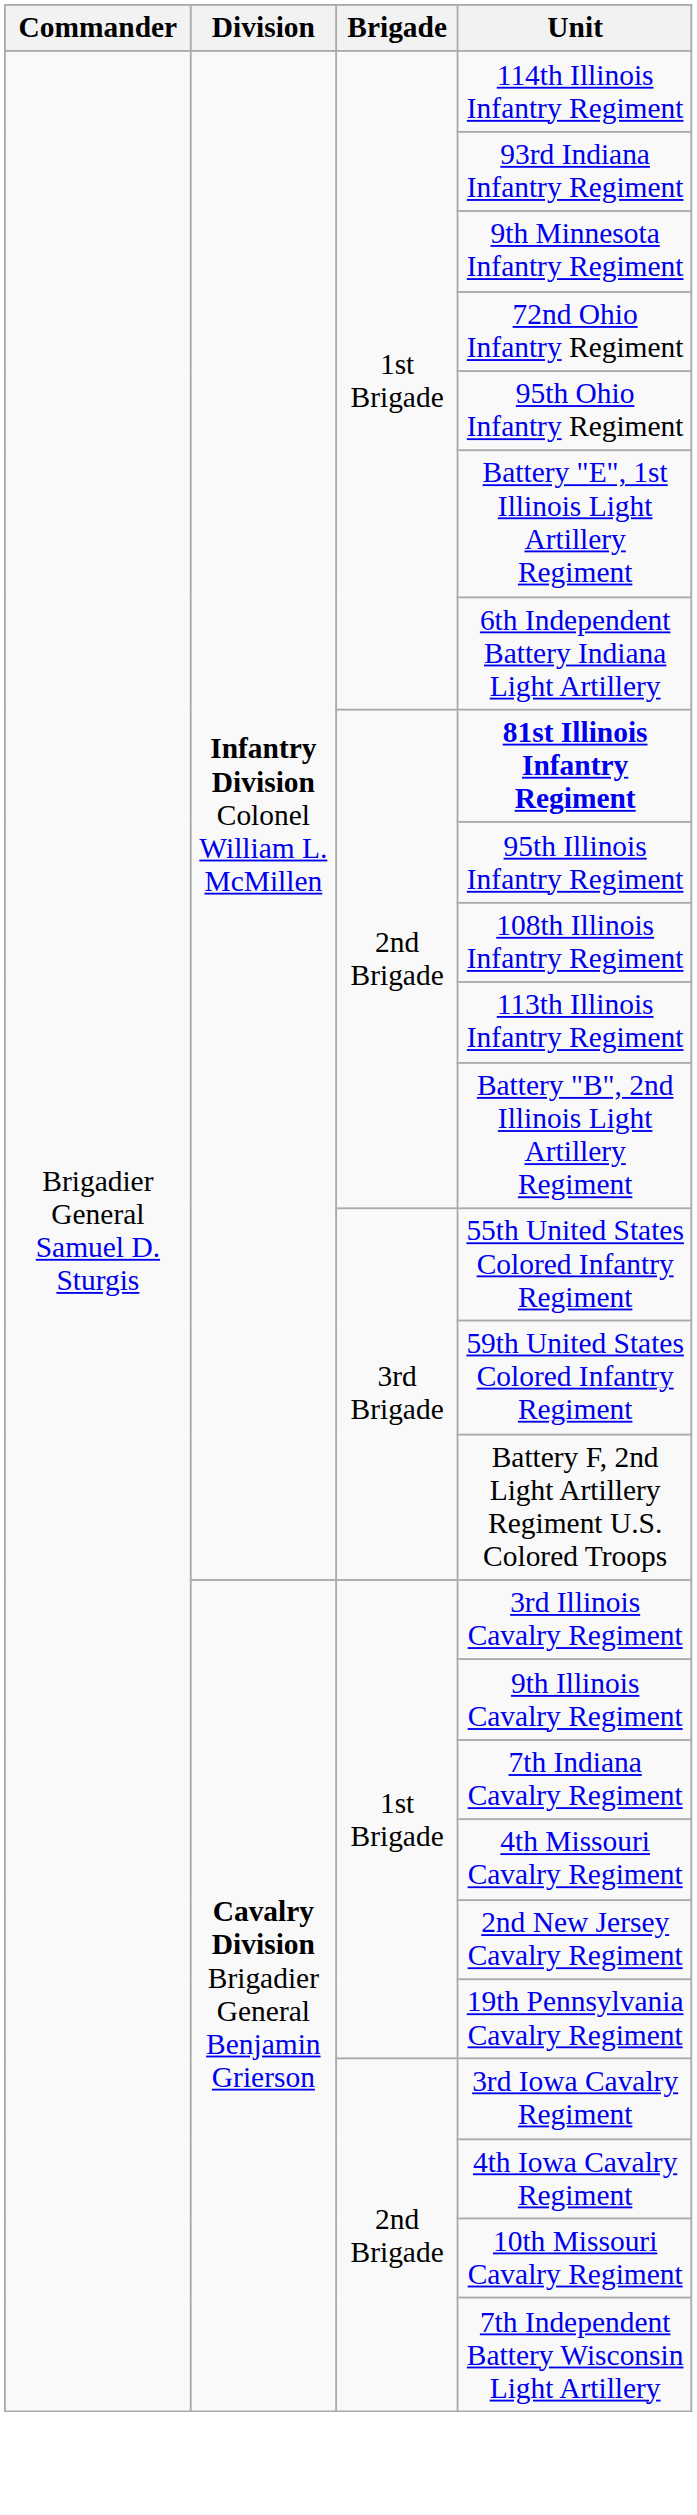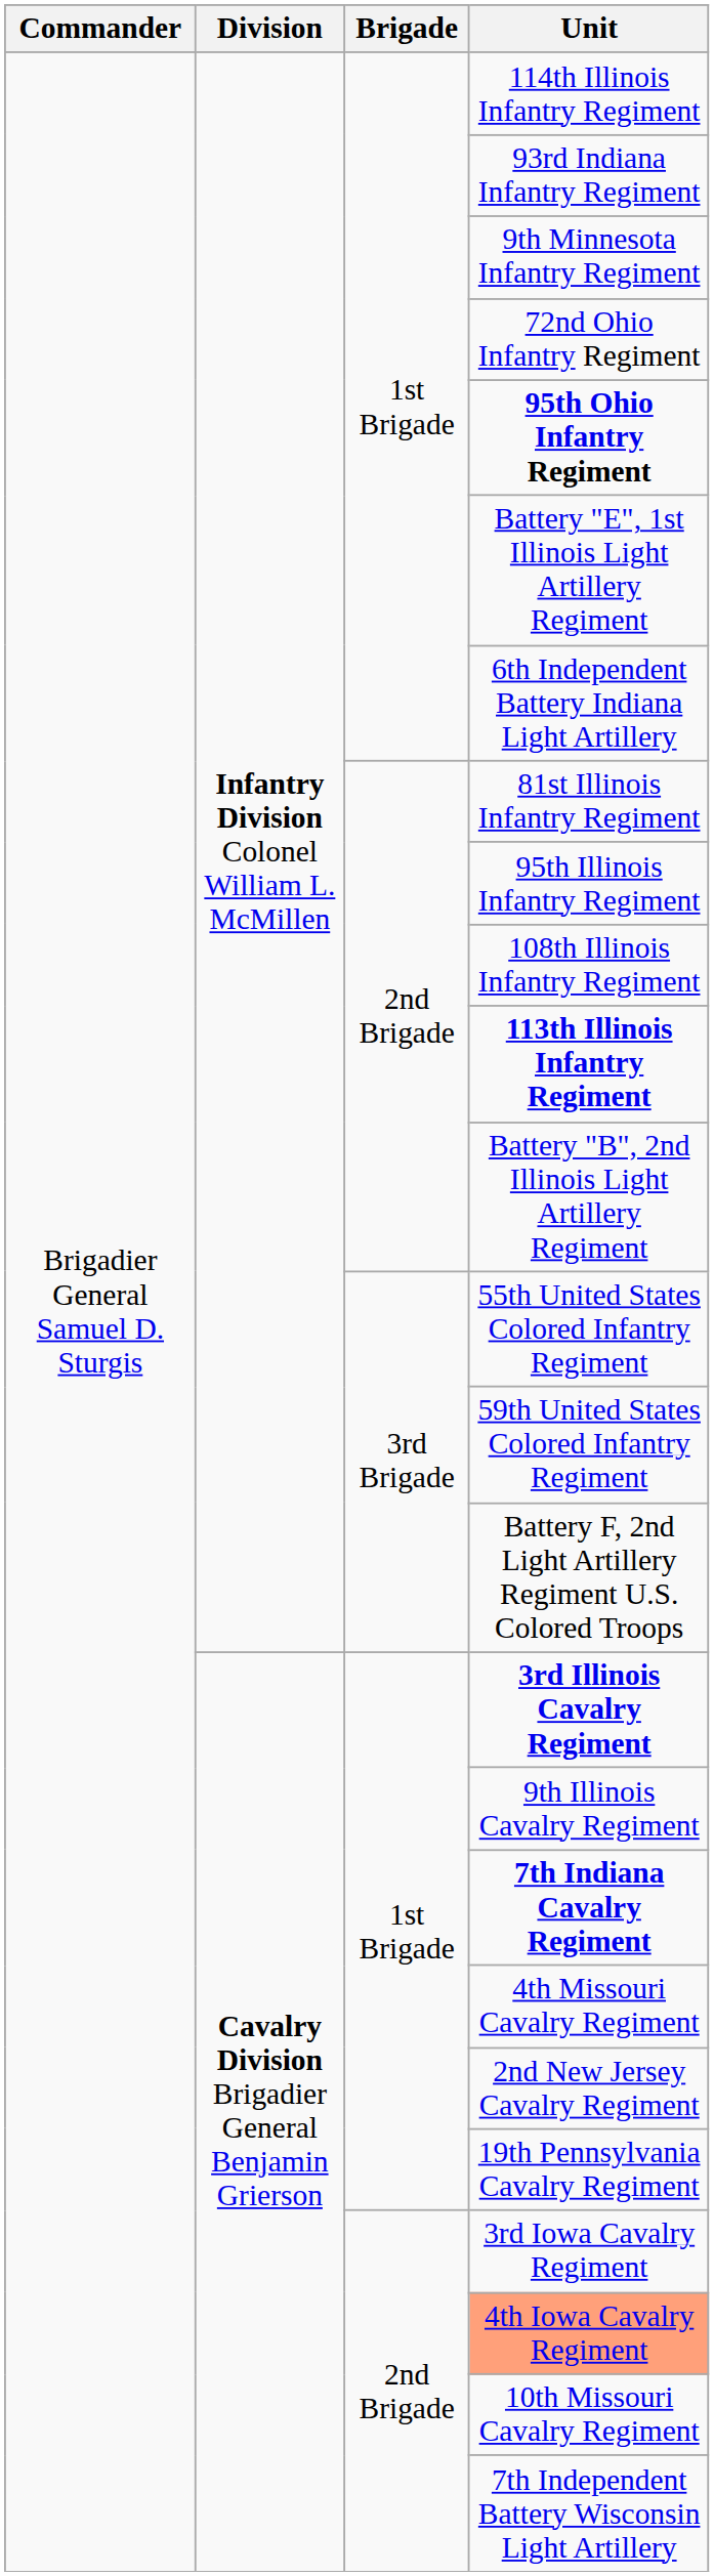95th Ohio Infantry Regiment | Unit: normal -> bold
81st Illinois Infantry Regiment | Unit: bold -> normal
113th Illinois Infantry Regiment | Unit: normal -> bold
3rd Illinois Cavalry Regiment | Unit: normal -> bold
7th Indiana Cavalry Regiment | Unit: normal -> bold
4th Iowa Cavalry Regiment | Unit: no background -> lightsalmon background
